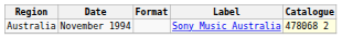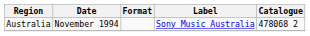Australia | Catalogue: lightyellow background -> no background
